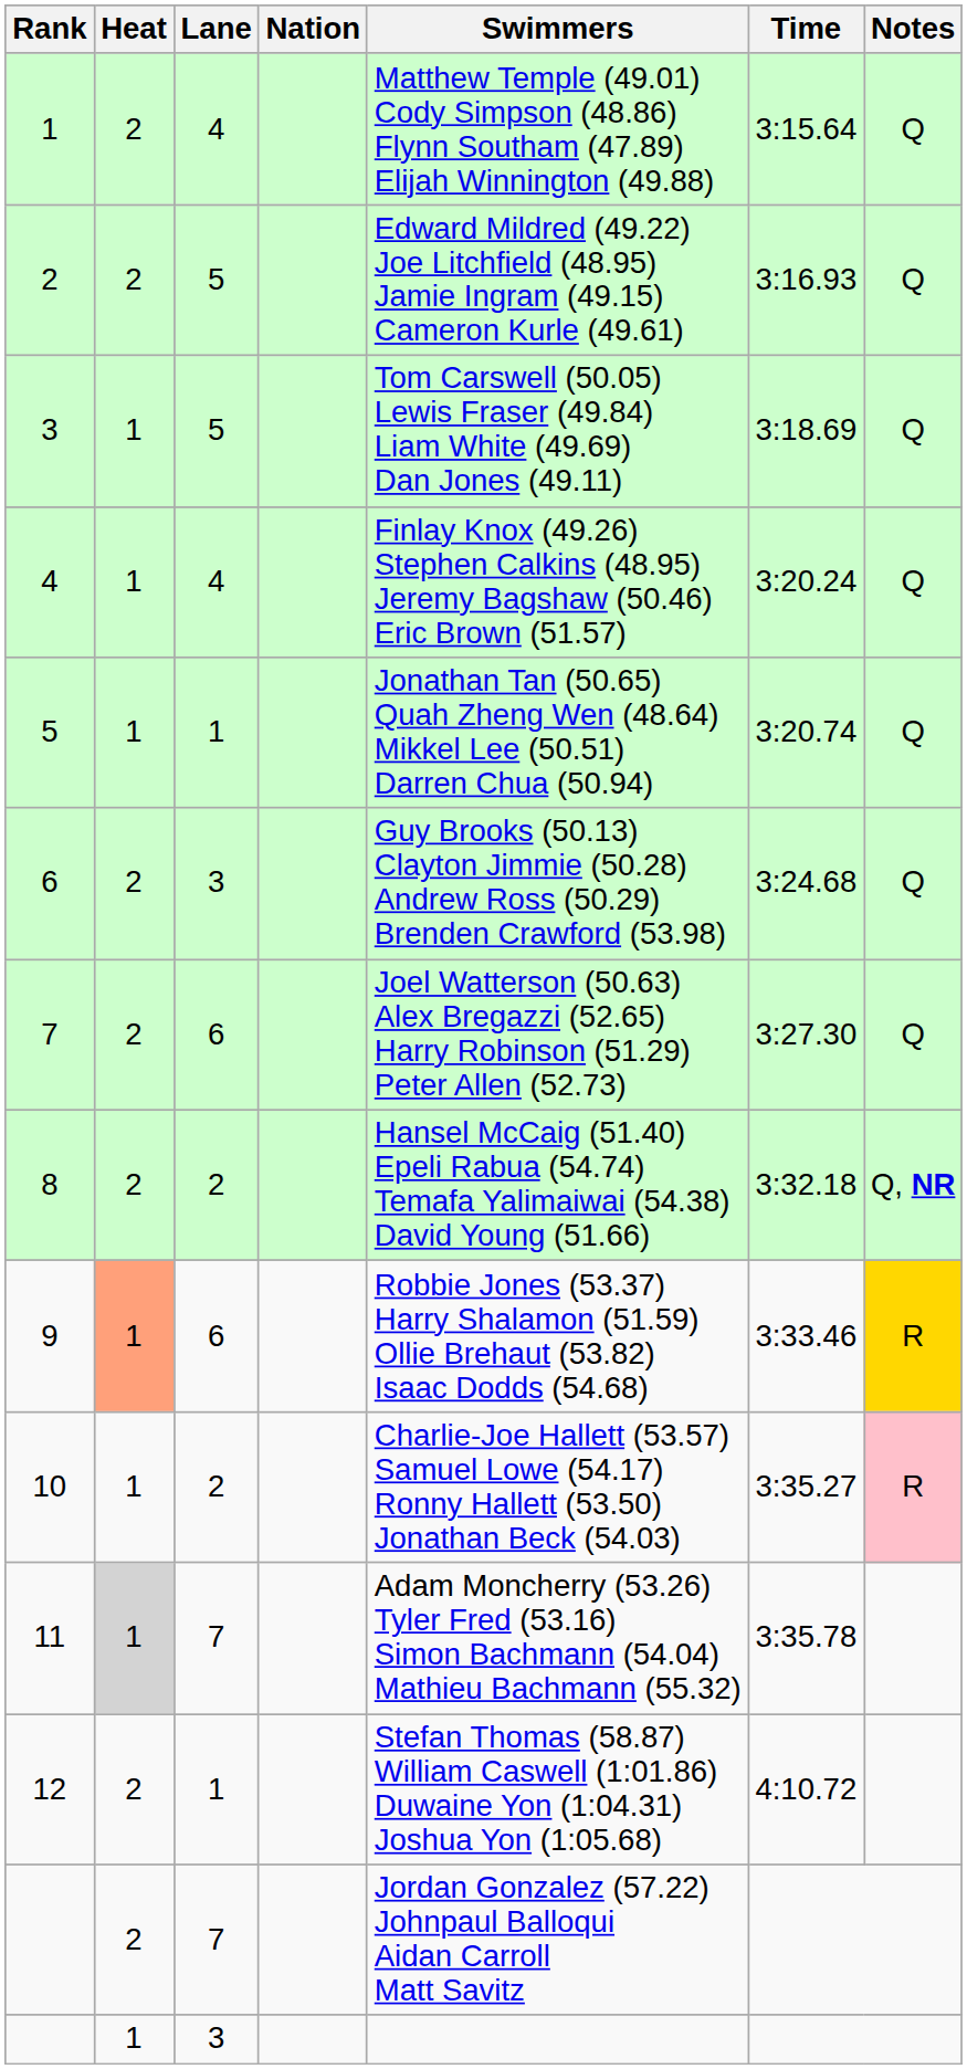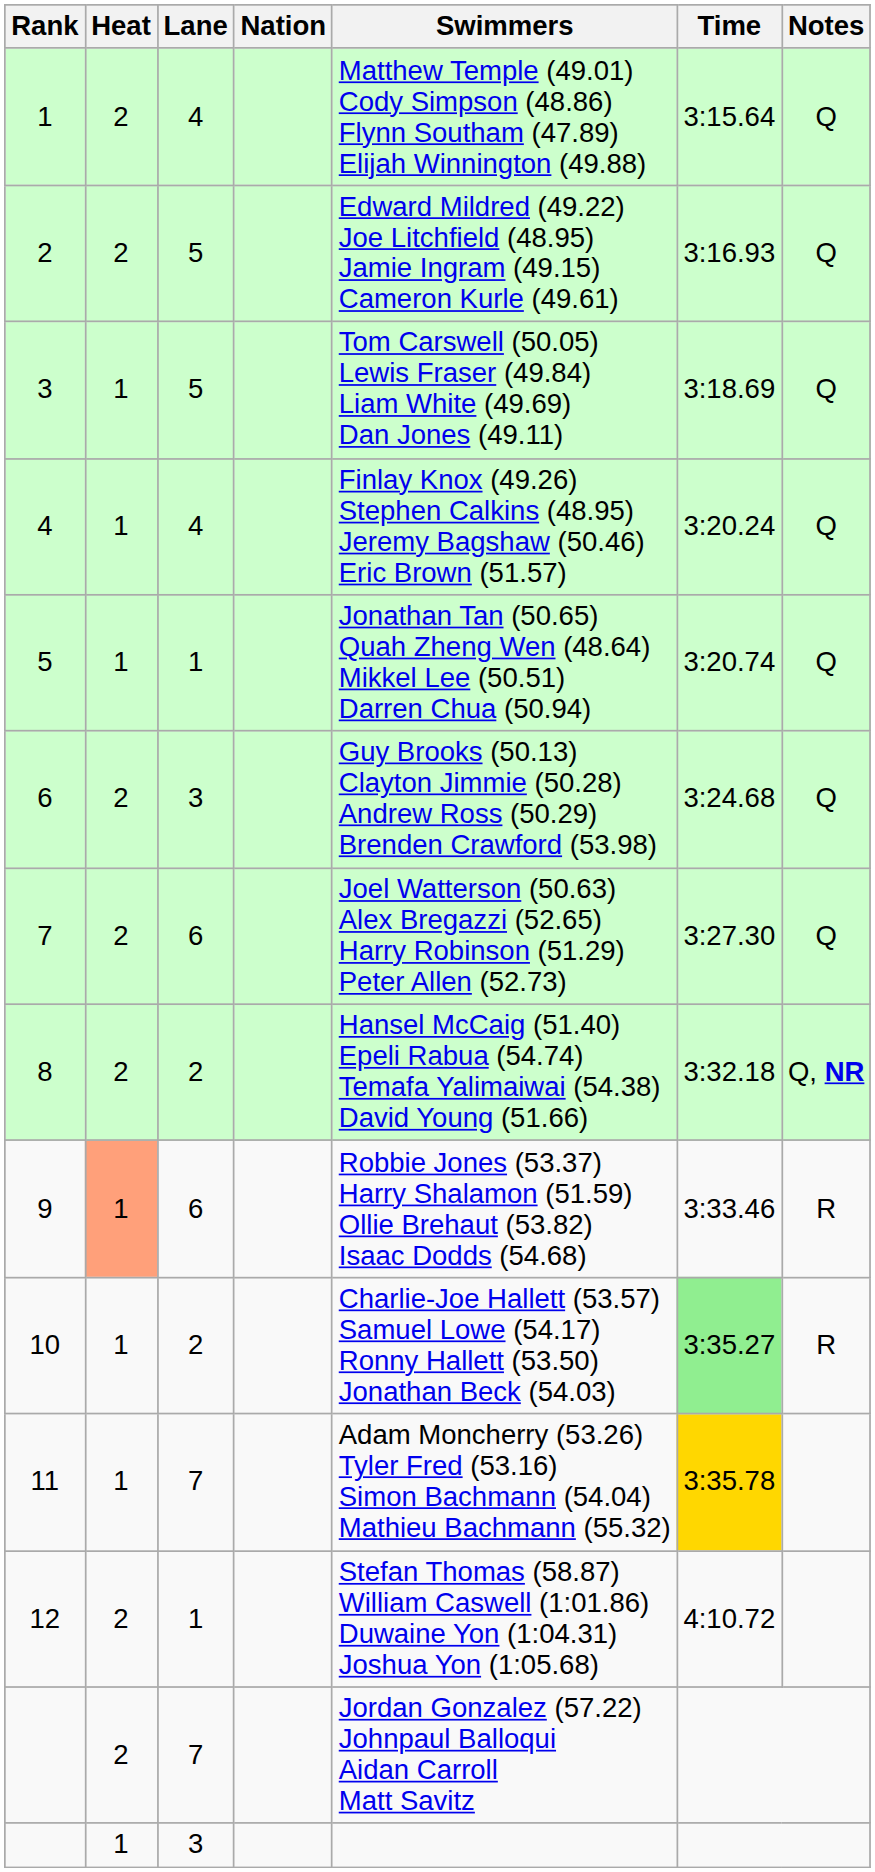9 | Notes: gold background -> no background
10 | Time: no background -> lightgreen background
10 | Notes: pink background -> no background
11 | Heat: lightgrey background -> no background
11 | Time: no background -> gold background
